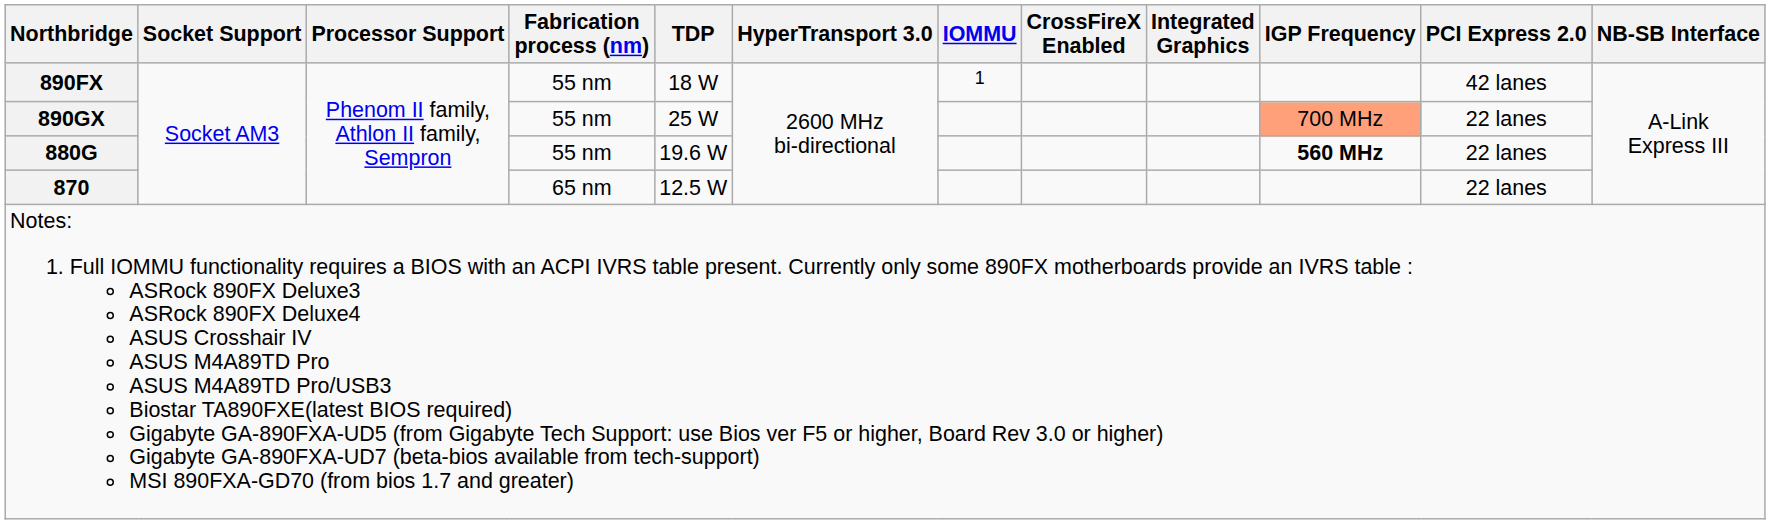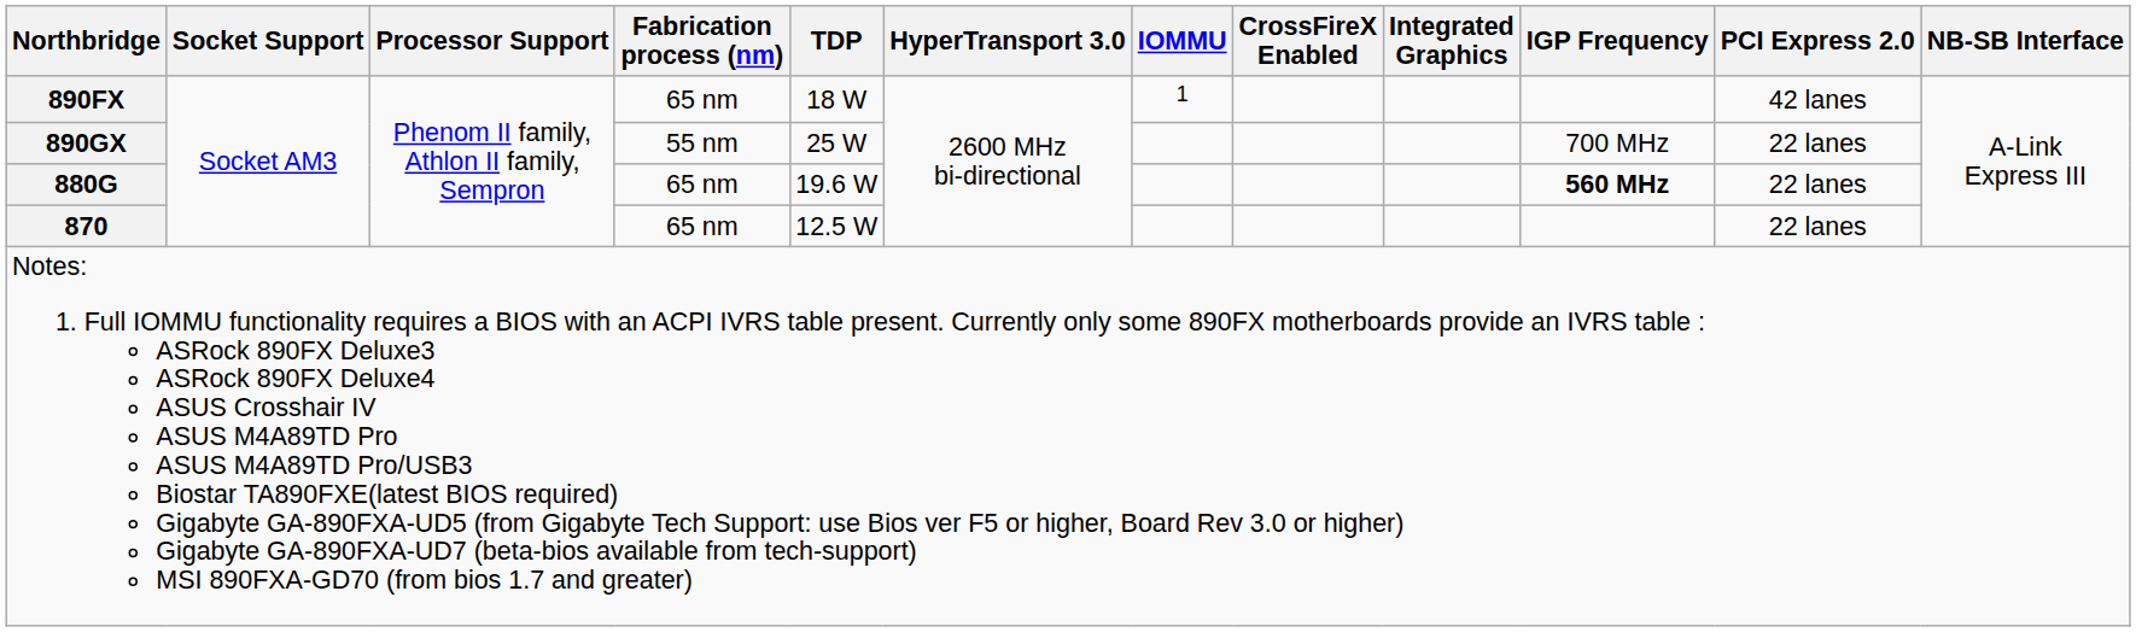890FX | Fabrication process (nm): 55 nm -> 65 nm
890GX | IGP Frequency: lightsalmon background -> no background
880G | Fabrication process (nm): 55 nm -> 65 nm
